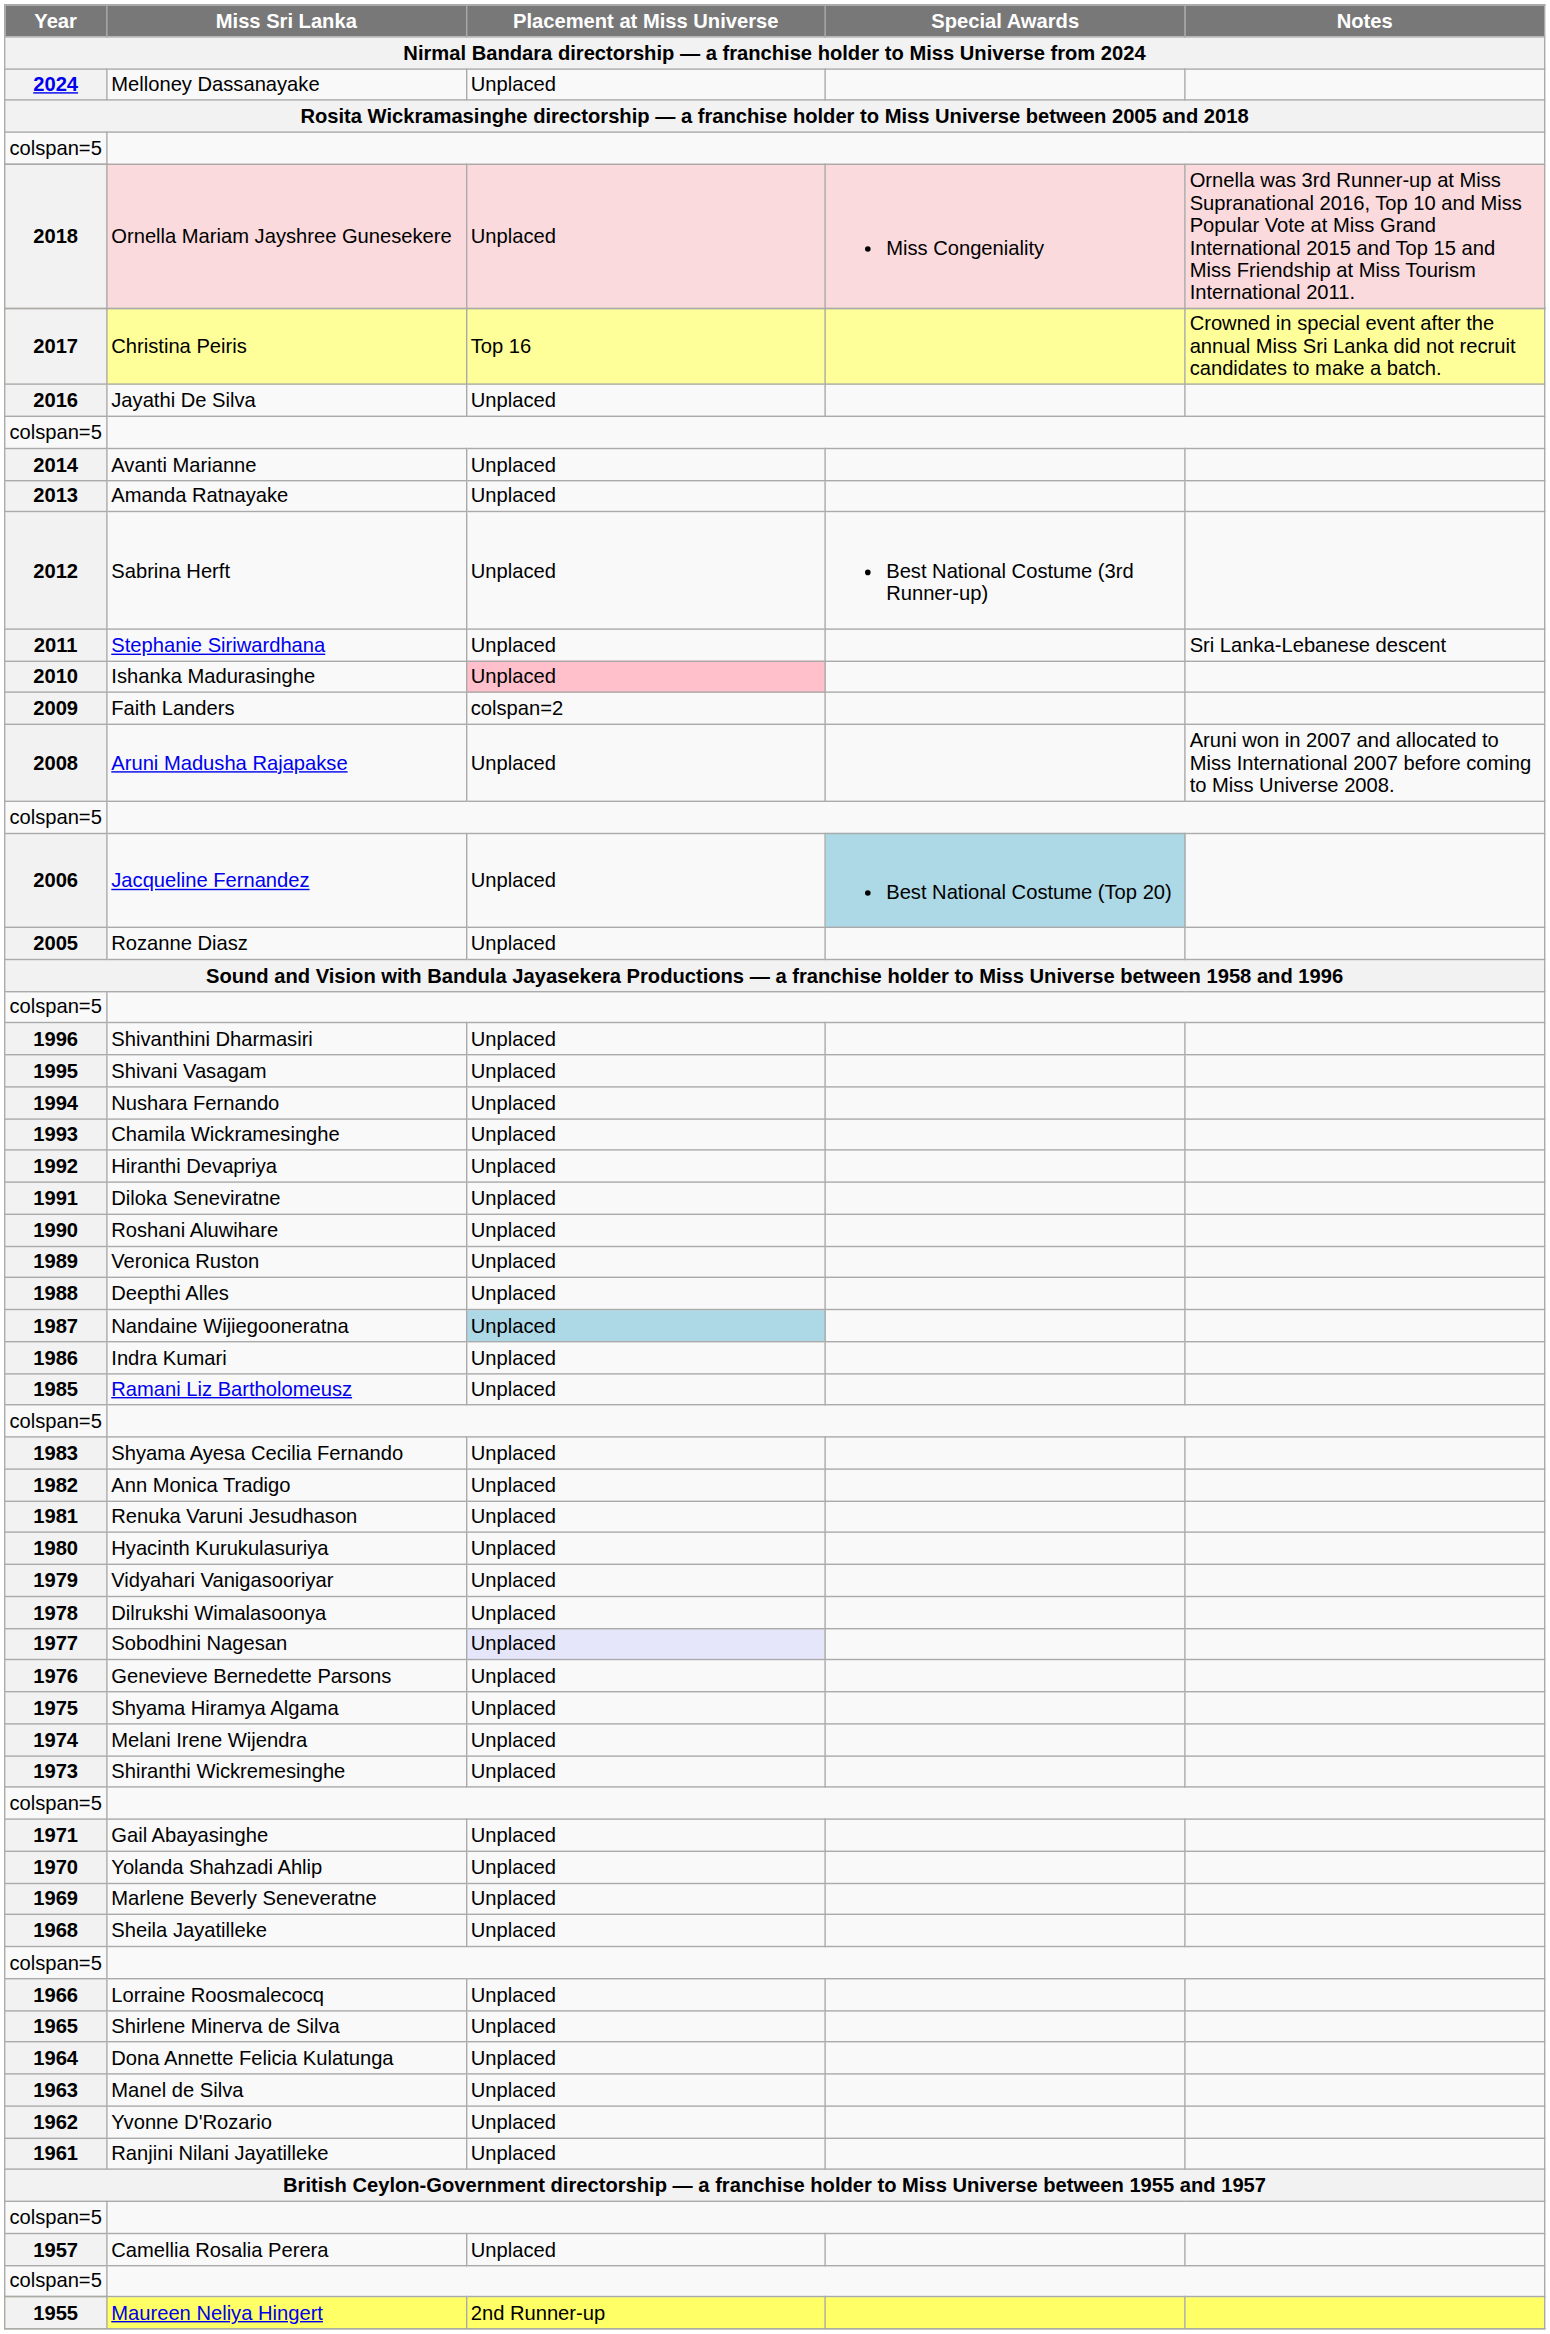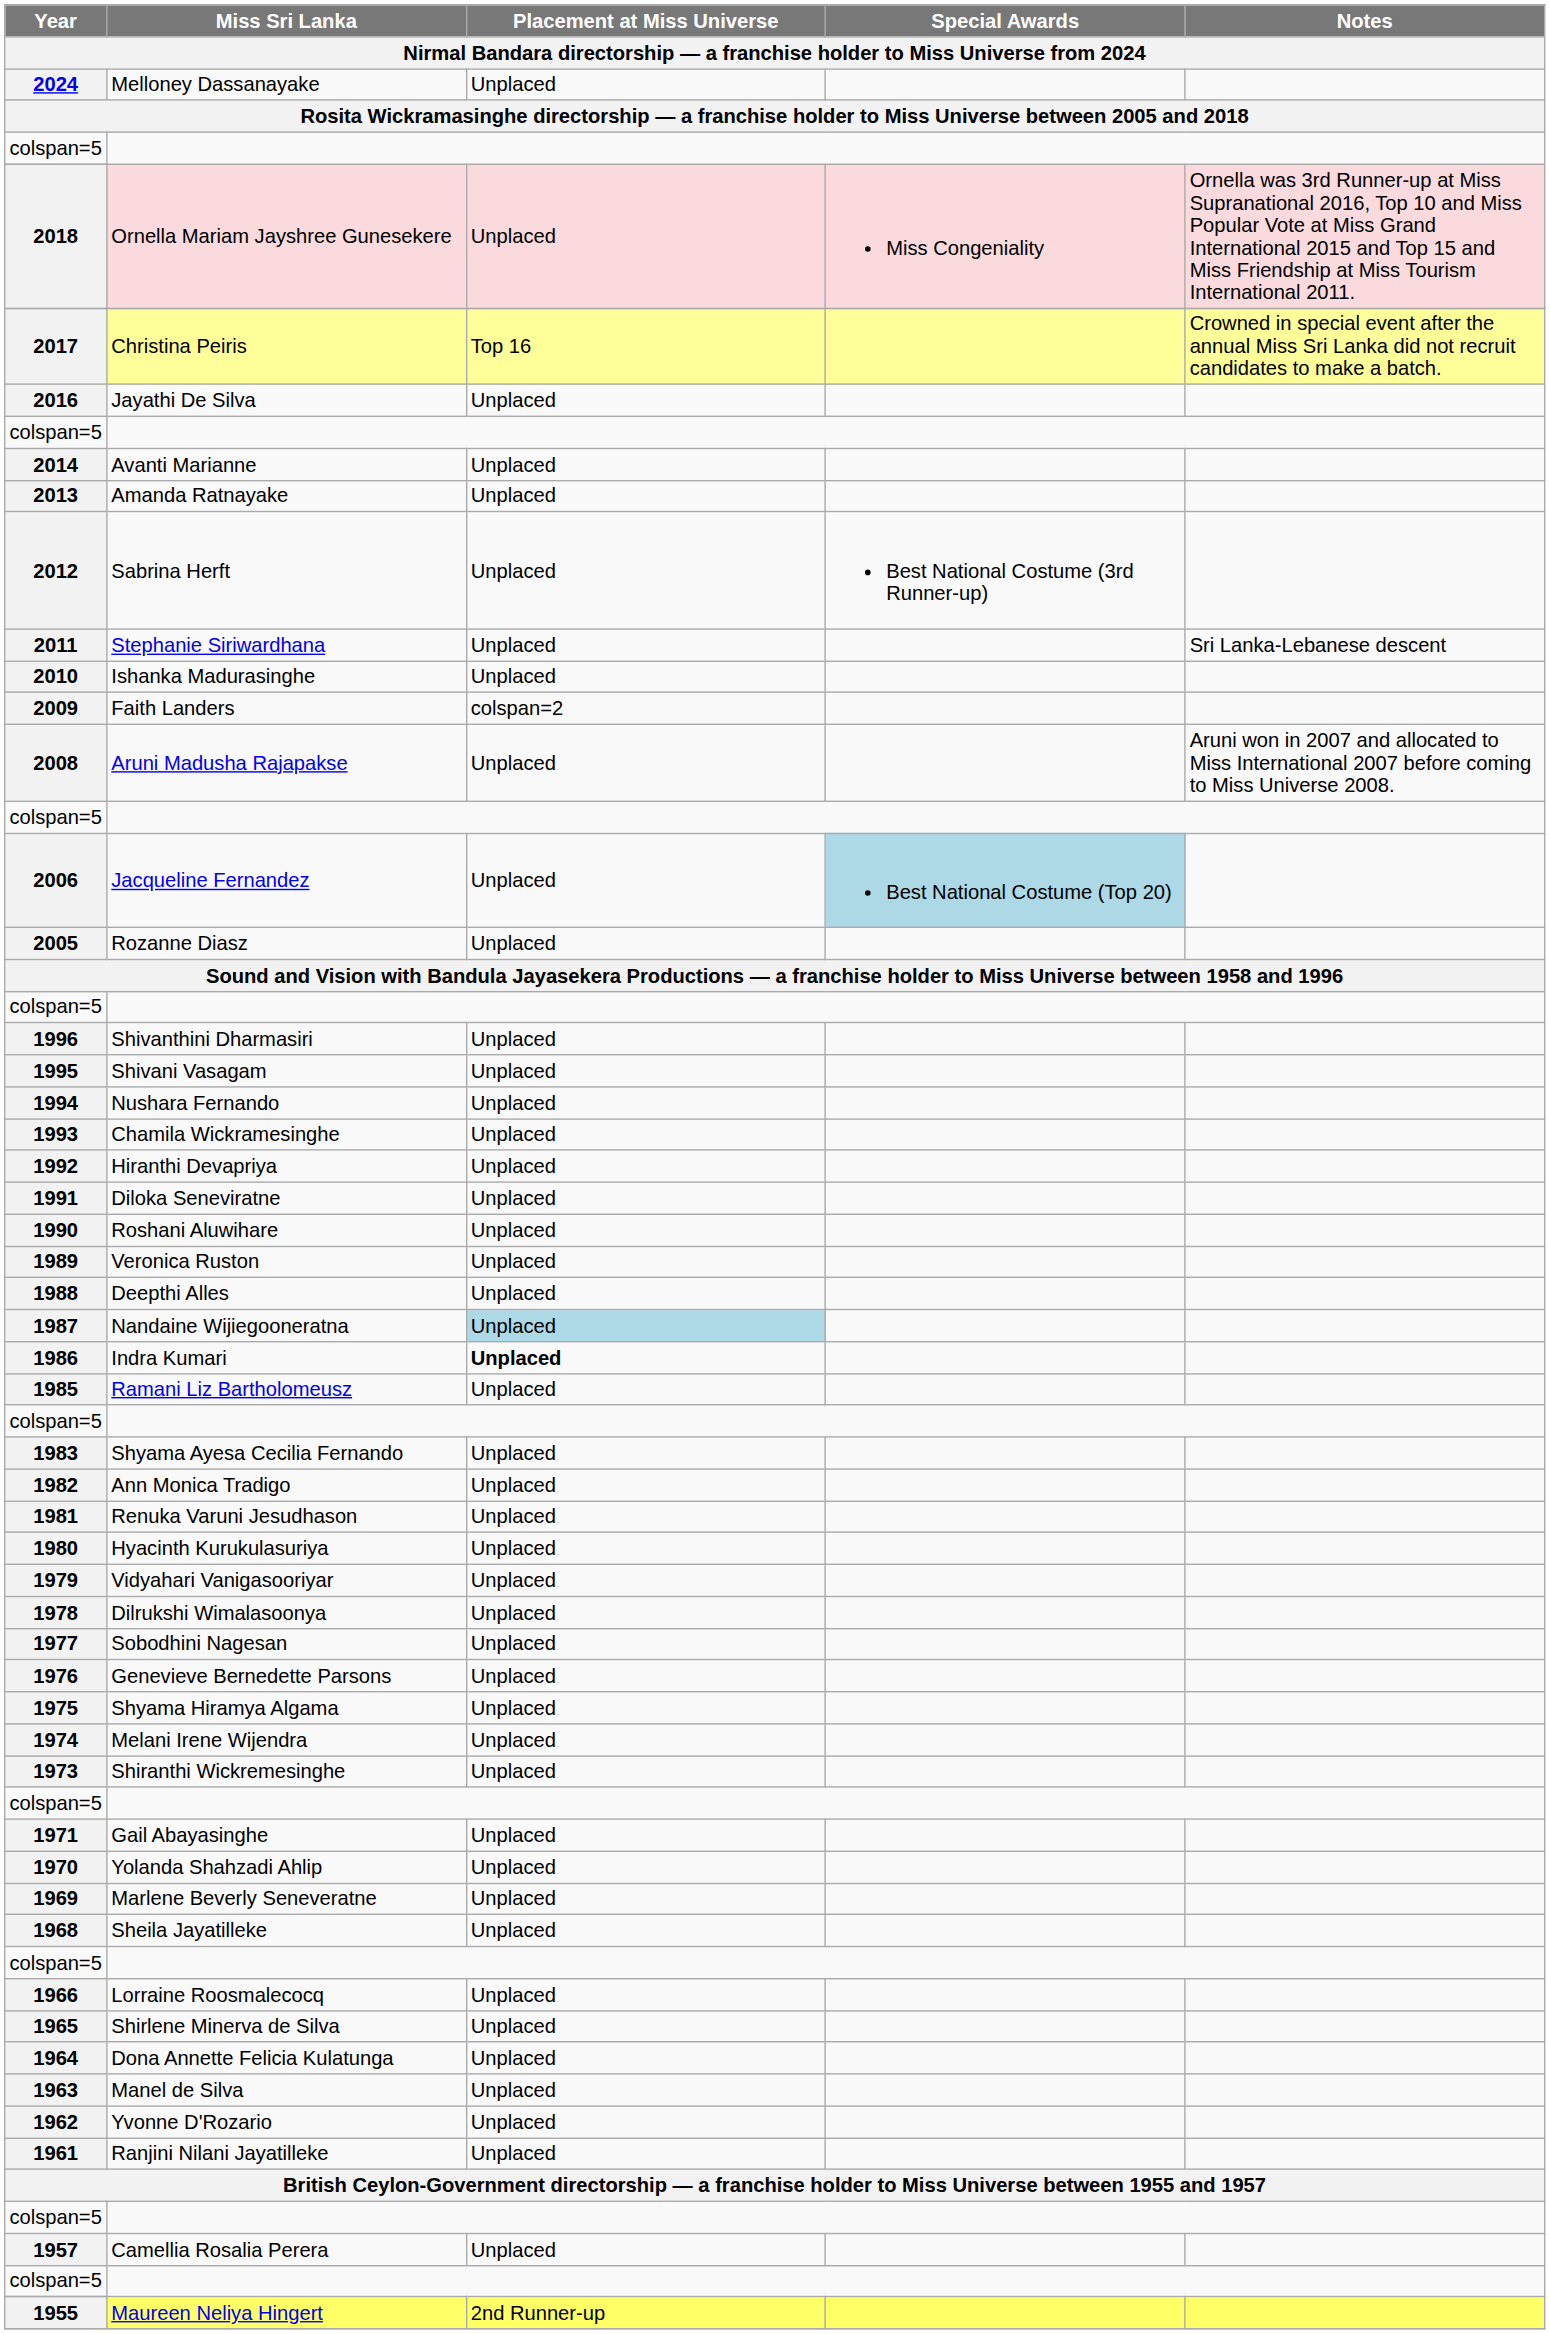2010 | Placement at Miss Universe: pink background -> no background
1986 | Placement at Miss Universe: normal -> bold
1977 | Placement at Miss Universe: lavender background -> no background
